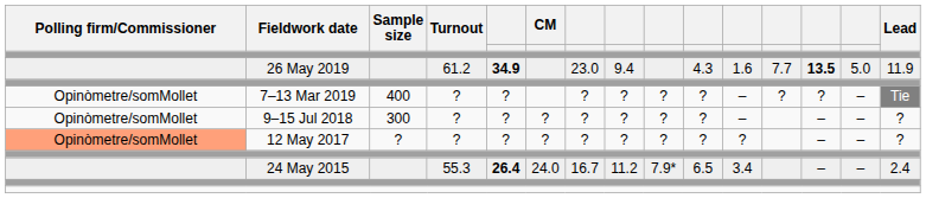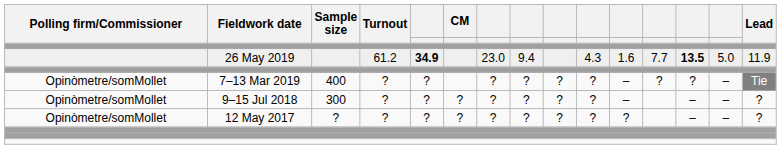12 May 2017 | Polling firm/Commissioner: lightsalmon background -> no background
- row: 24 May 2015 | 55.3 | 26.4 | 24.0 | 16.7 | 11.2 | 7.9* | 6.5 | 3.4 | – | – | 2.4
